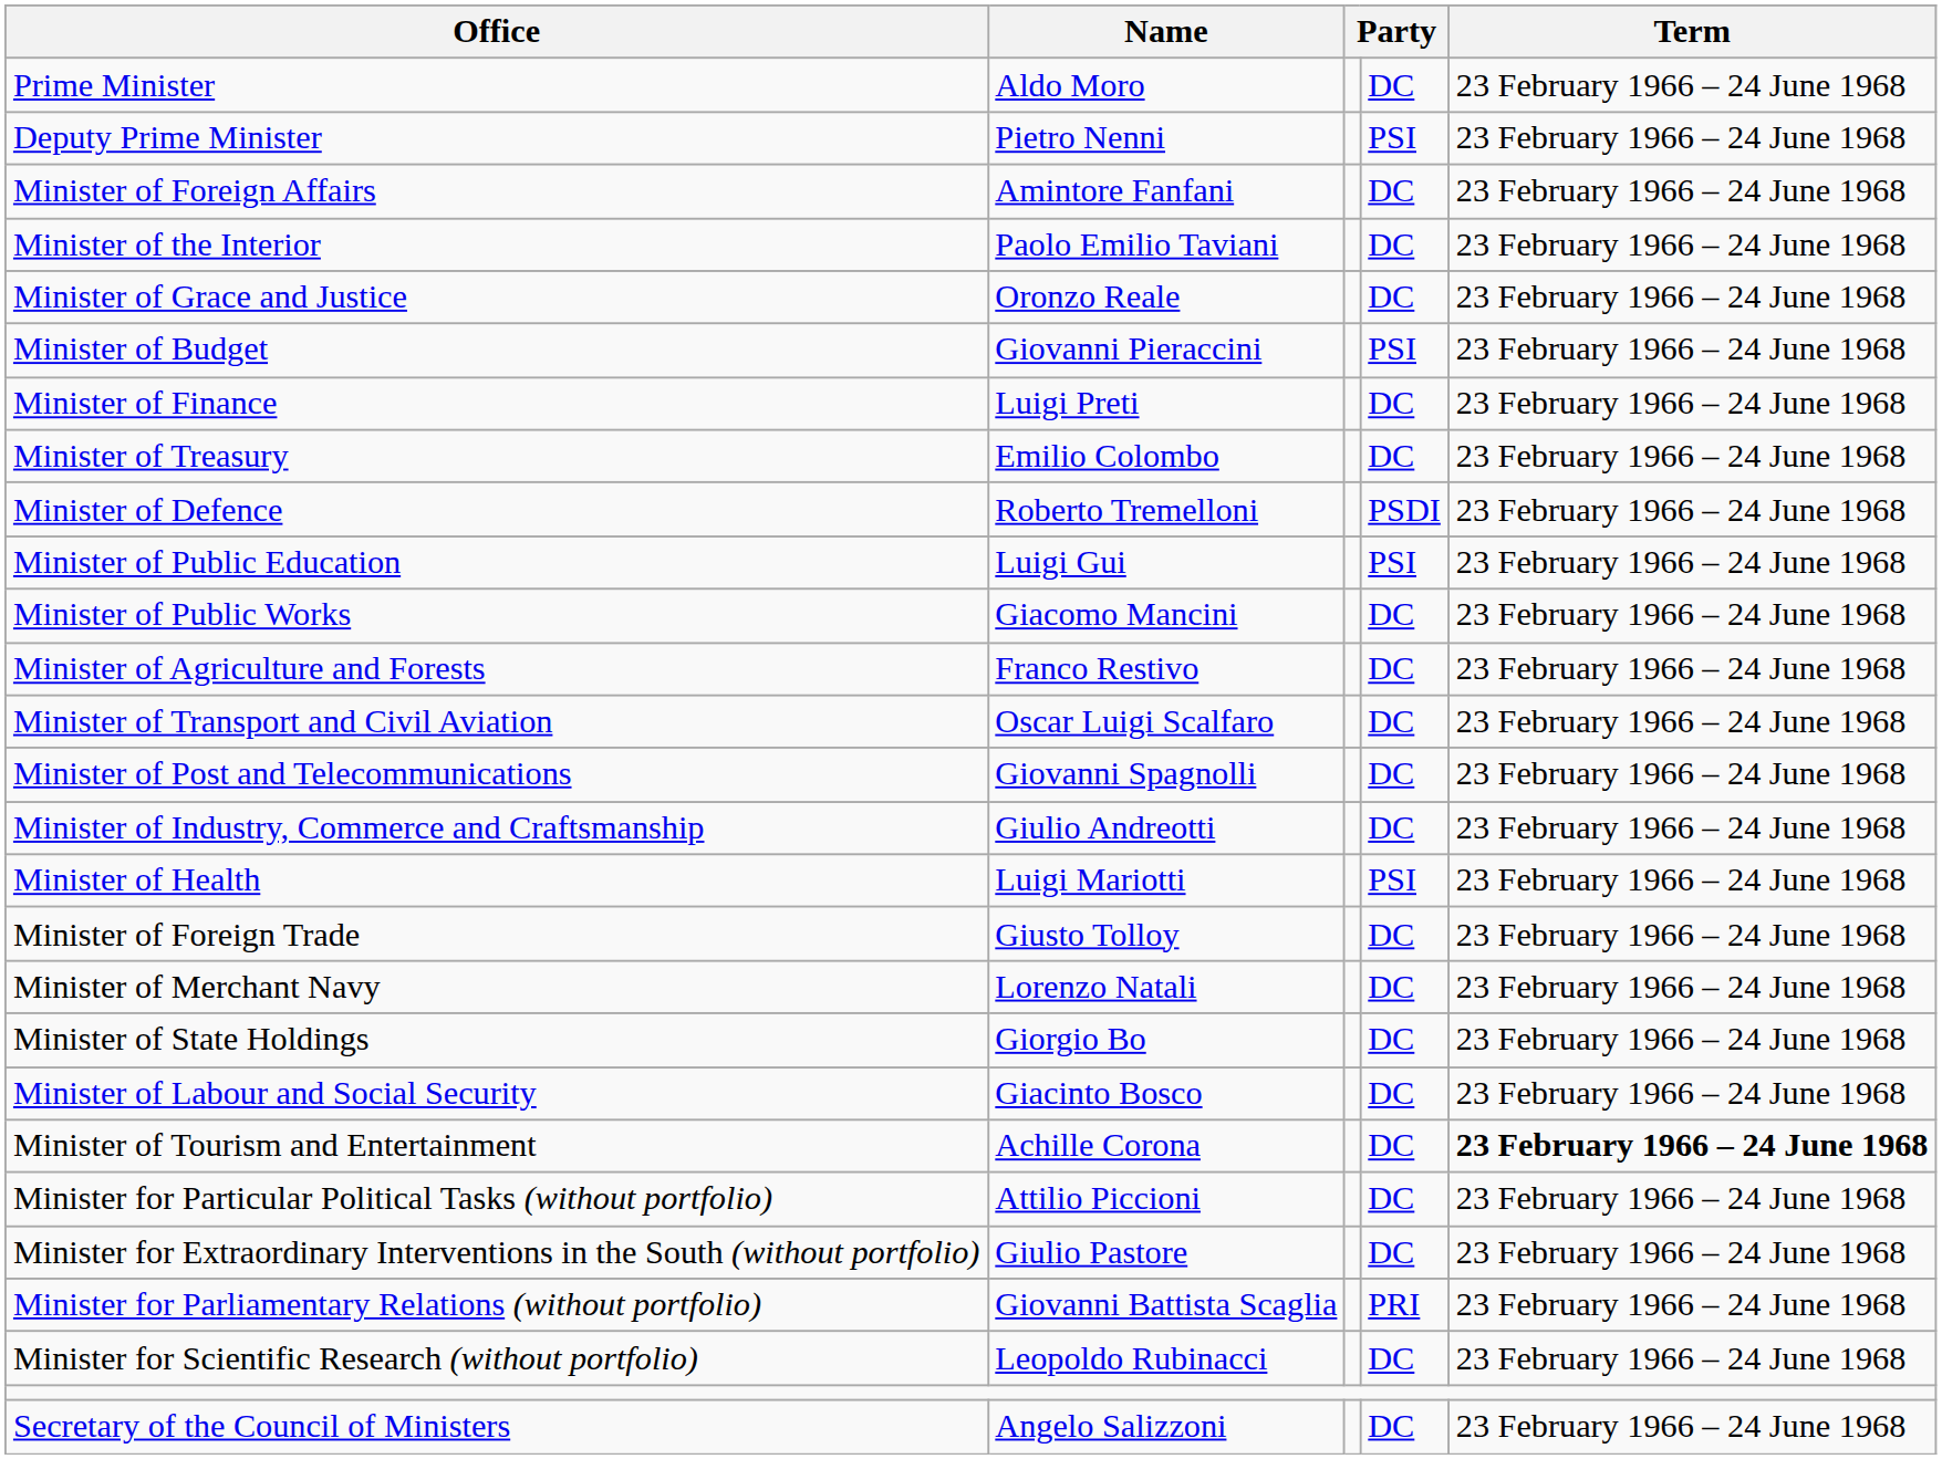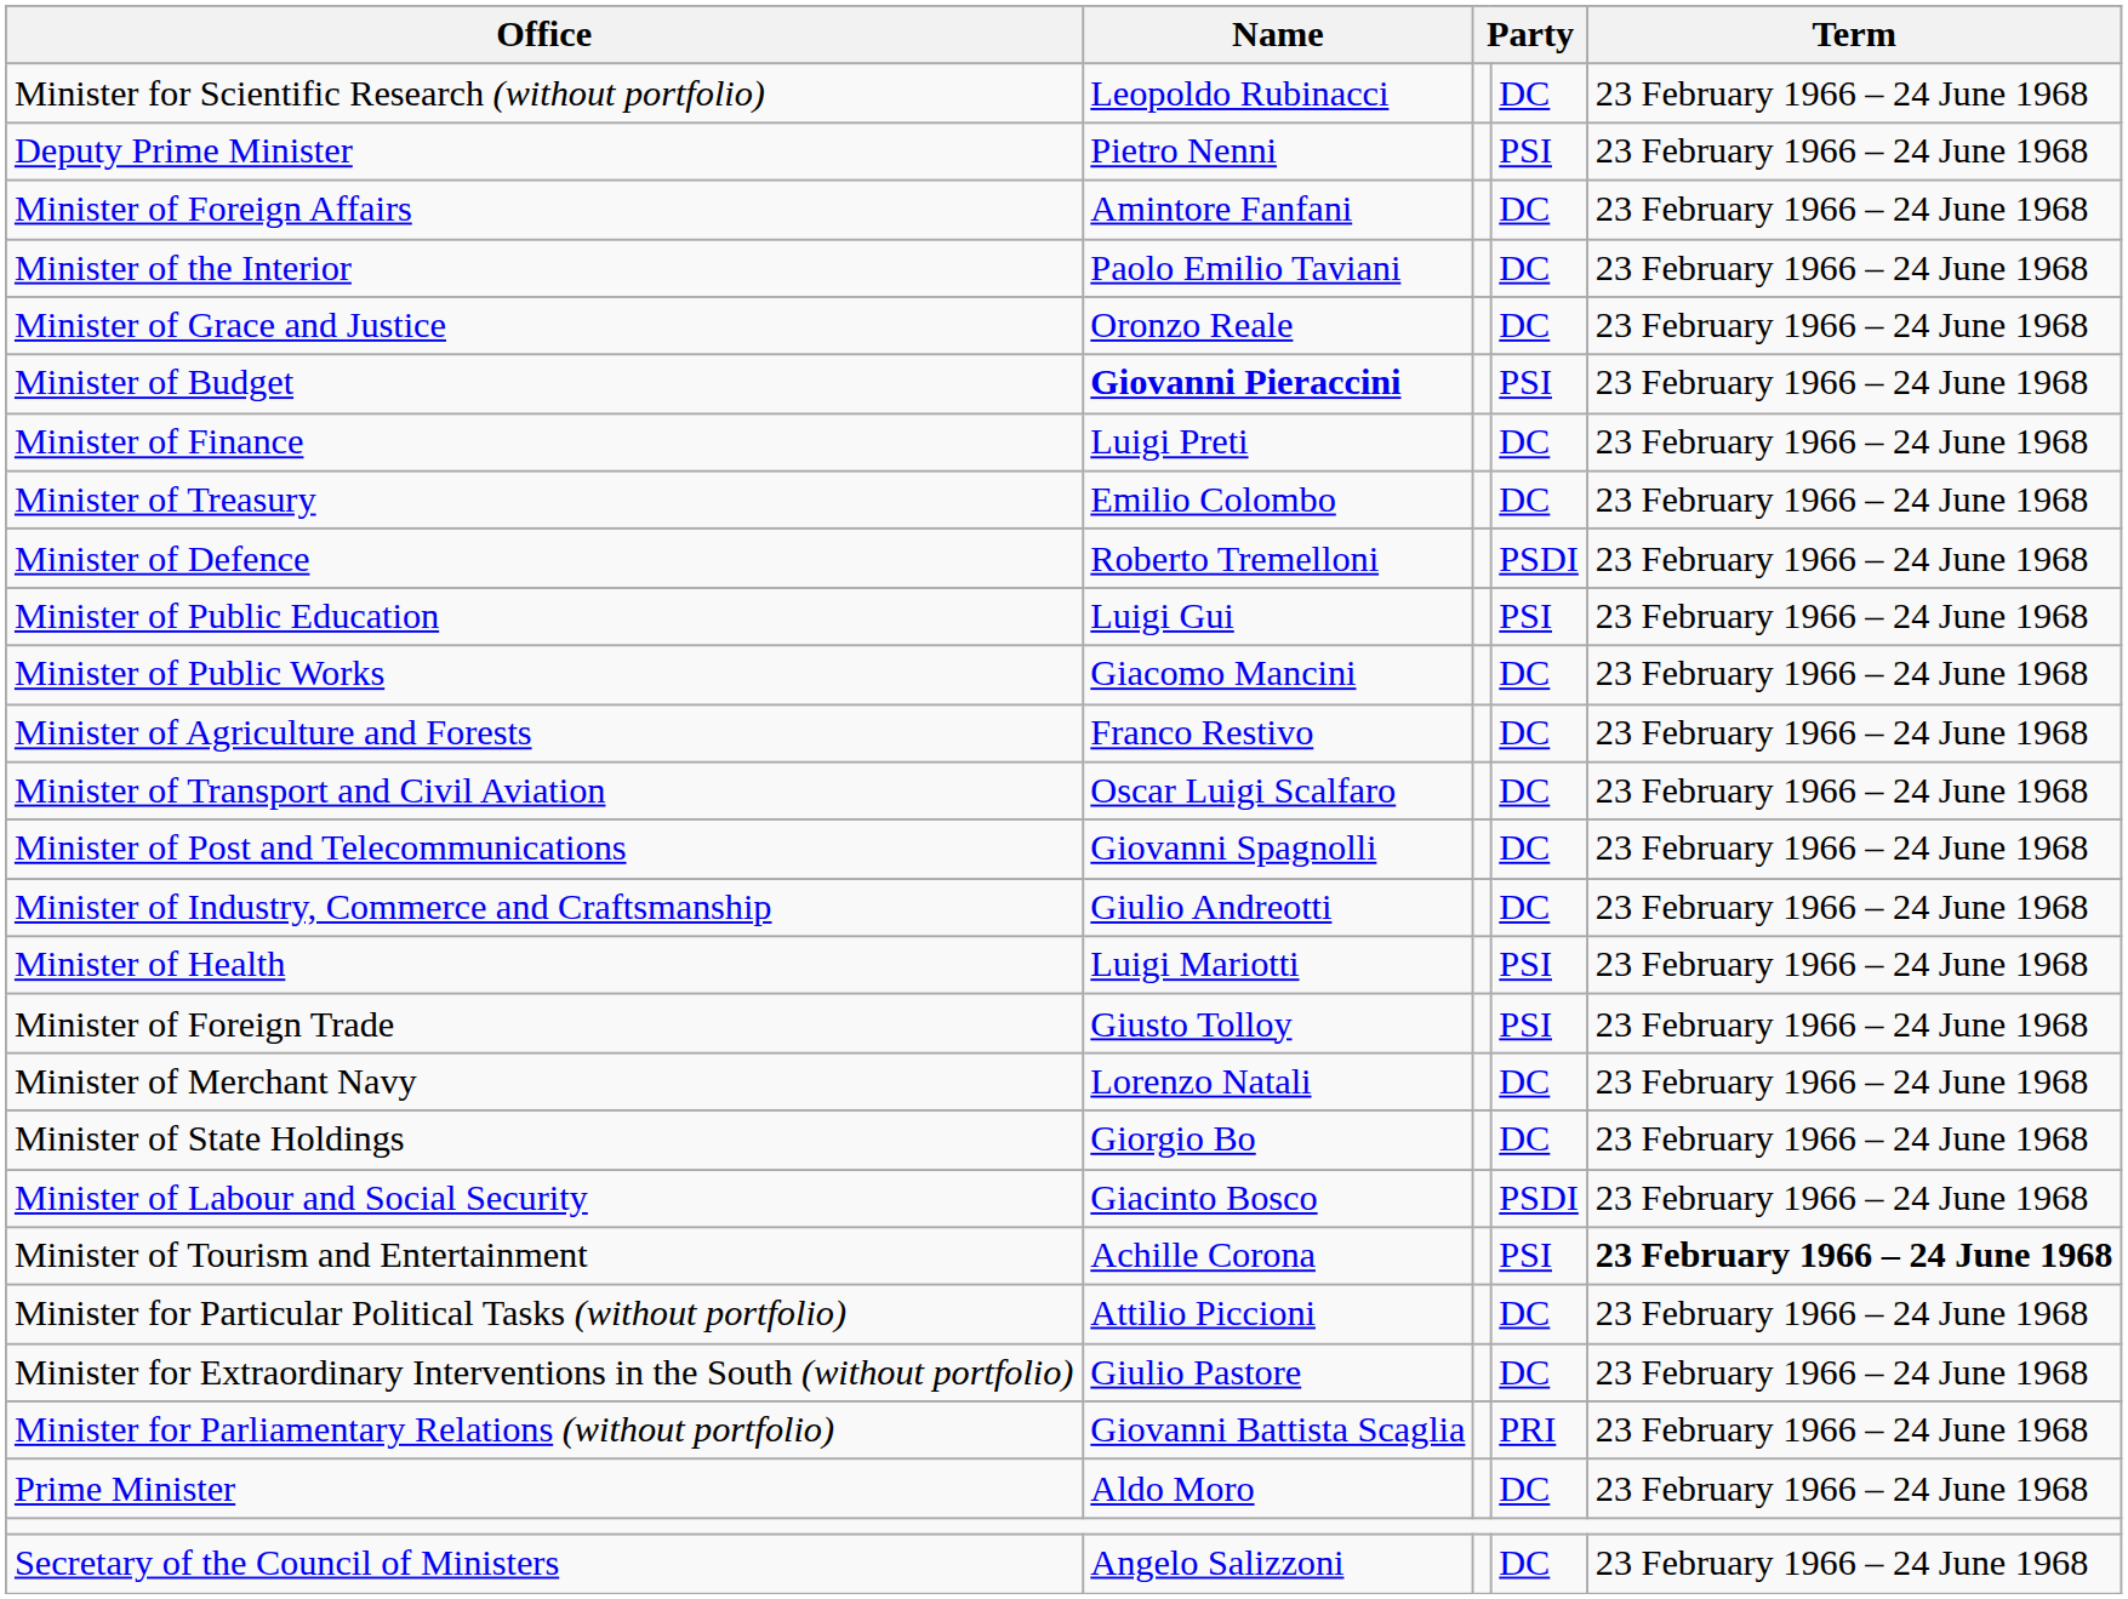rows swapped: Prime Minister <-> Minister for Scientific Research (without portfolio)
Minister of Budget | Name: normal -> bold
Minister of Foreign Trade | column 4: DC -> PSI
Minister of Labour and Social Security | column 4: DC -> PSDI
Minister of Tourism and Entertainment | column 4: DC -> PSI
